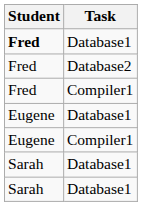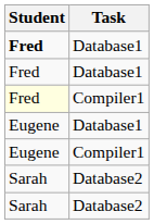row 3 | Task: Database2 -> Database1
row 4 | Student: no background -> lightyellow background
row 7 | Task: Database1 -> Database2
row 8 | Task: Database1 -> Database2
